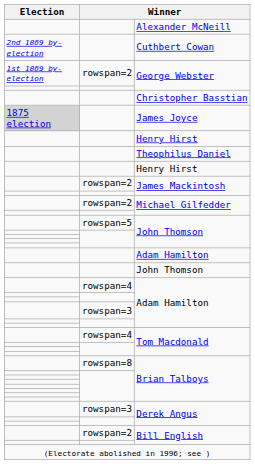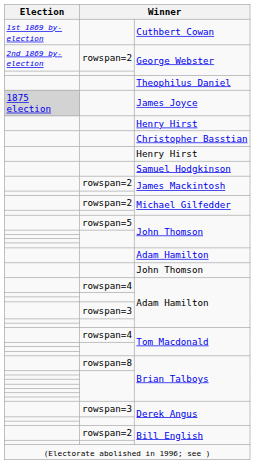- row: Alexander McNeill
Cuthbert Cowan | Election: 2nd 1869 by-election -> 1st 1869 by-election
rowspan=2 / George Webster | Election: 1st 1869 by-election -> 2nd 1869 by-election
rows swapped: Christopher Basstian <-> Theophilus Daniel
+ row: Samuel Hodgkinson
